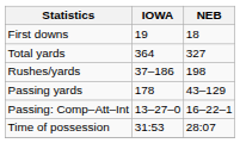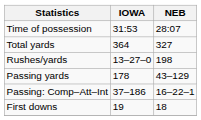rows swapped: First downs <-> Time of possession
Rushes/yards | IOWA: 37–186 -> 13–27–0
Passing: Comp–Att–Int | IOWA: 13–27–0 -> 37–186
